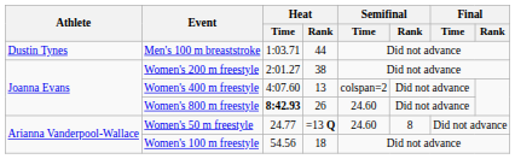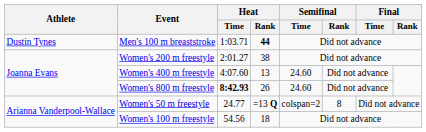Men's 100 m breaststroke | Heat / Rank: normal -> bold
Women's 400 m freestyle | Semifinal / Time: colspan=2 -> 24.60
Women's 50 m freestyle | Semifinal / Time: 24.60 -> colspan=2
